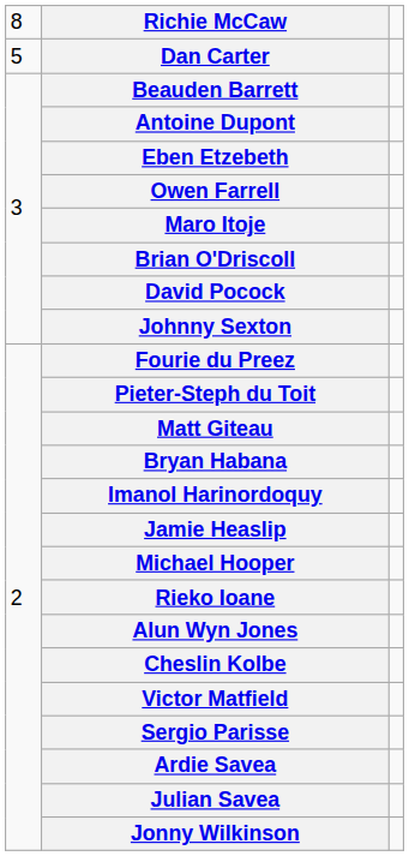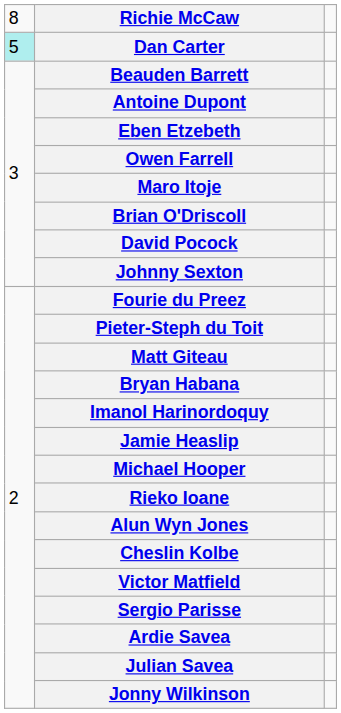Dan Carter | column 1: no background -> paleturquoise background
